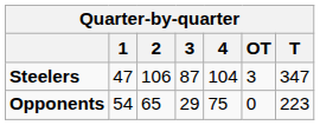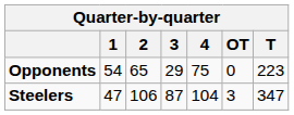rows swapped: Steelers <-> Opponents
